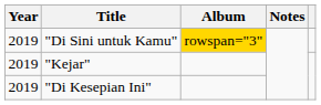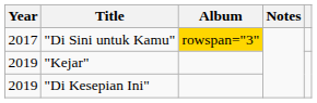"Di Sini untuk Kamu" | Year: 2019 -> 2017
